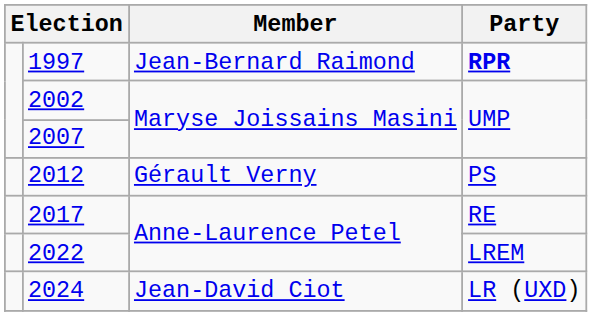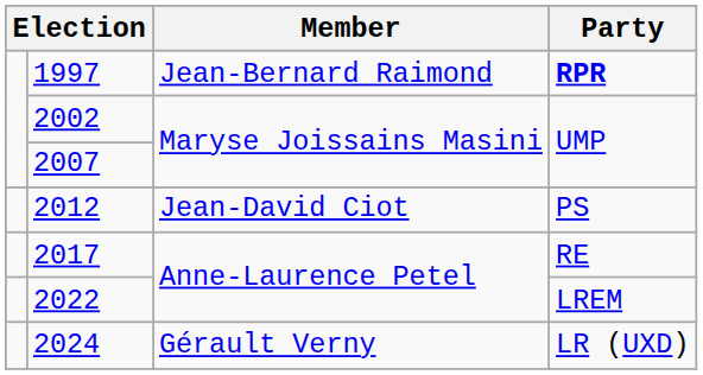2012 | Member: Gérault Verny -> Jean-David Ciot
2024 | Member: Jean-David Ciot -> Gérault Verny
